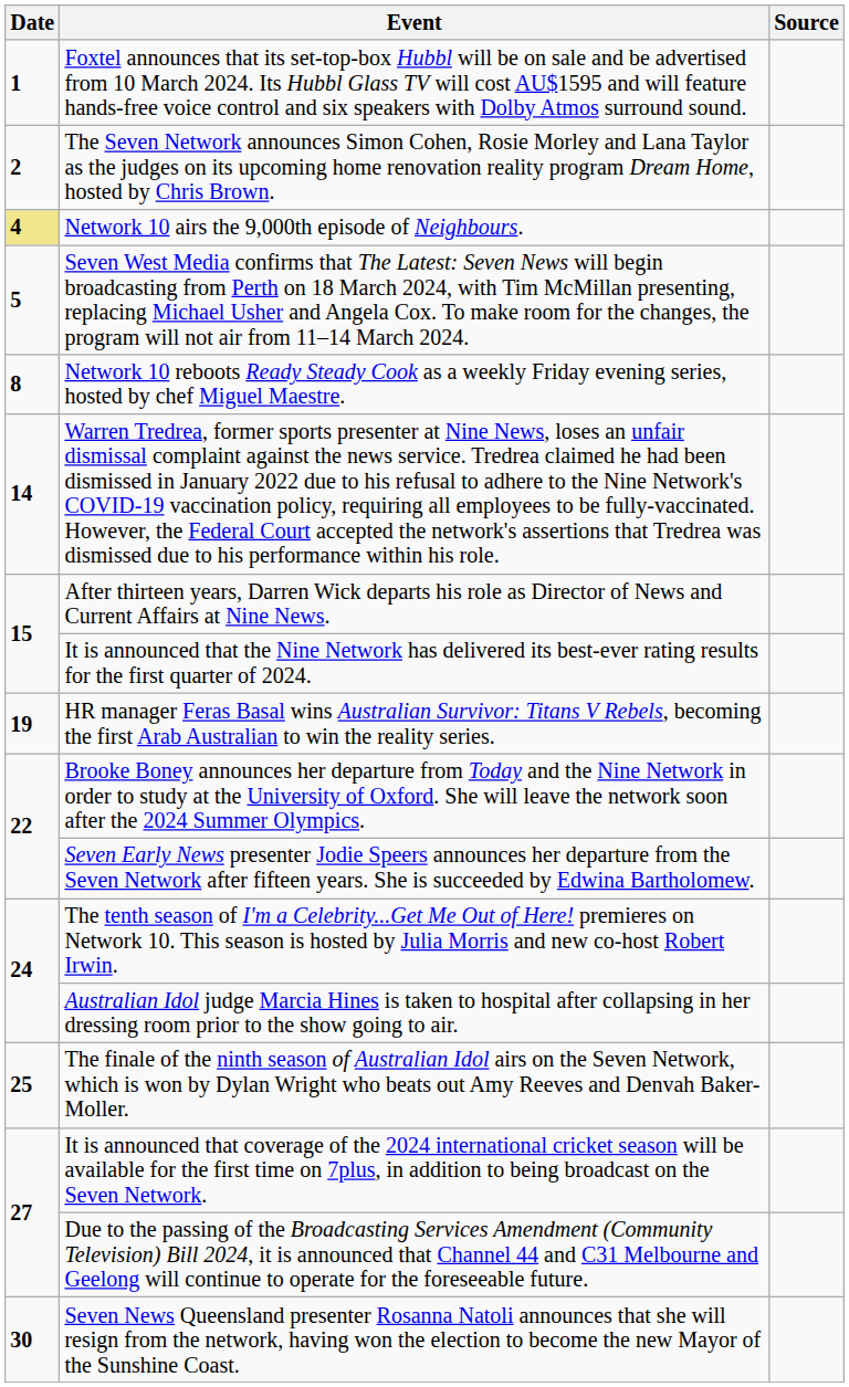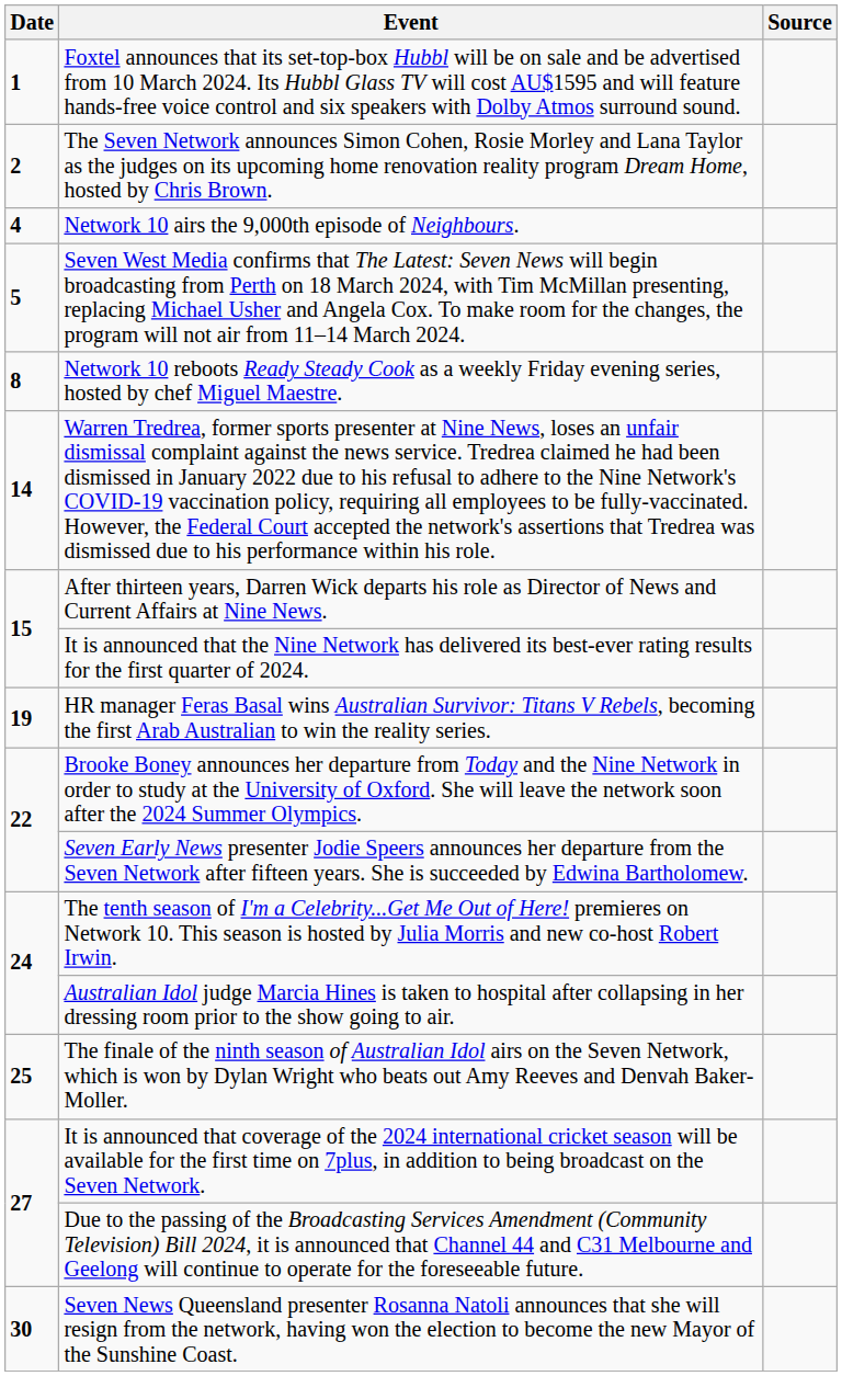Network 10 airs the 9,000th episode of Neighbours. | Date: khaki background -> no background
